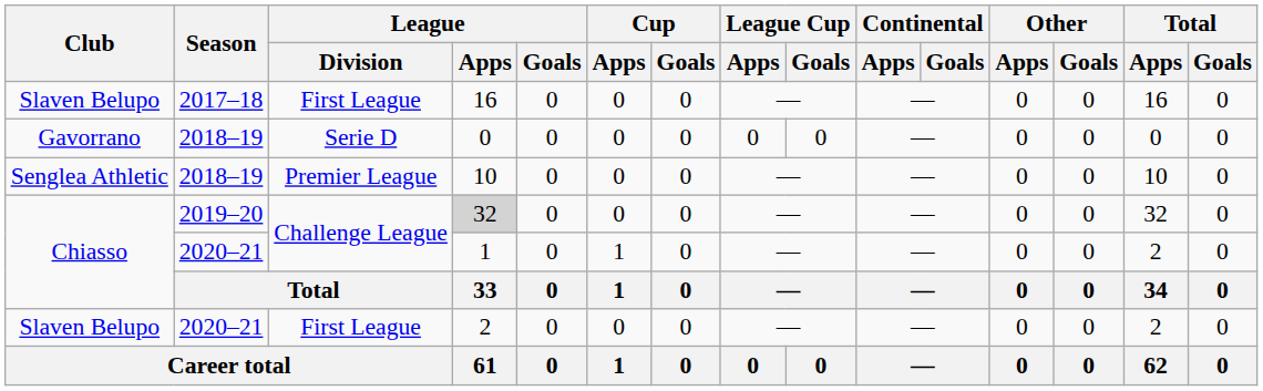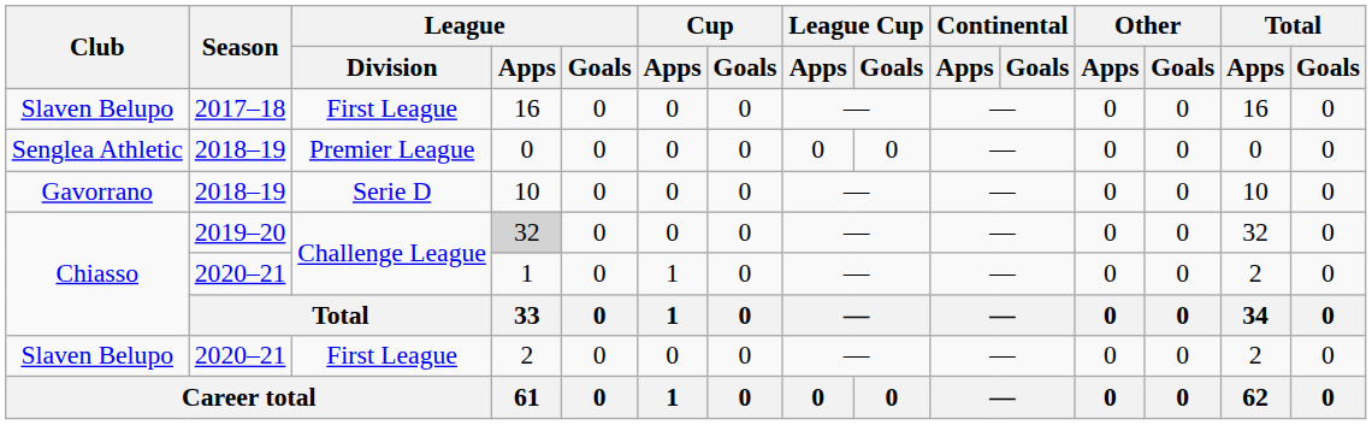row 4 | Club: Gavorrano -> Senglea Athletic
row 4 | League / Division: Serie D -> Premier League
row 5 | Club: Senglea Athletic -> Gavorrano
row 5 | League / Division: Premier League -> Serie D
